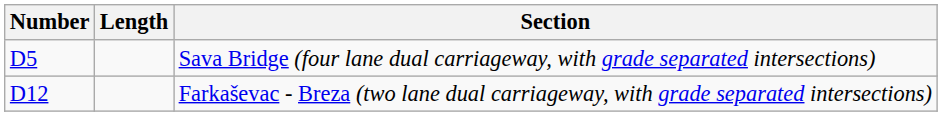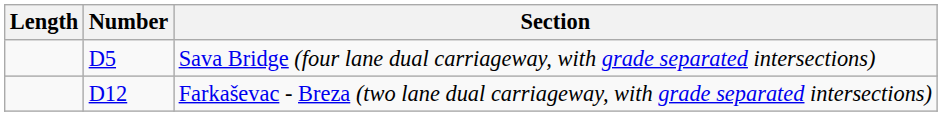columns swapped: Number <-> Length
